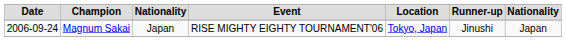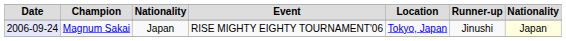Magnum Sakai | Date: no background -> lavender background
Magnum Sakai | column 7: no background -> lightyellow background
